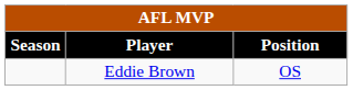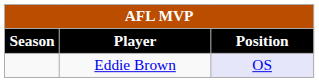Eddie Brown | Position: no background -> lavender background
